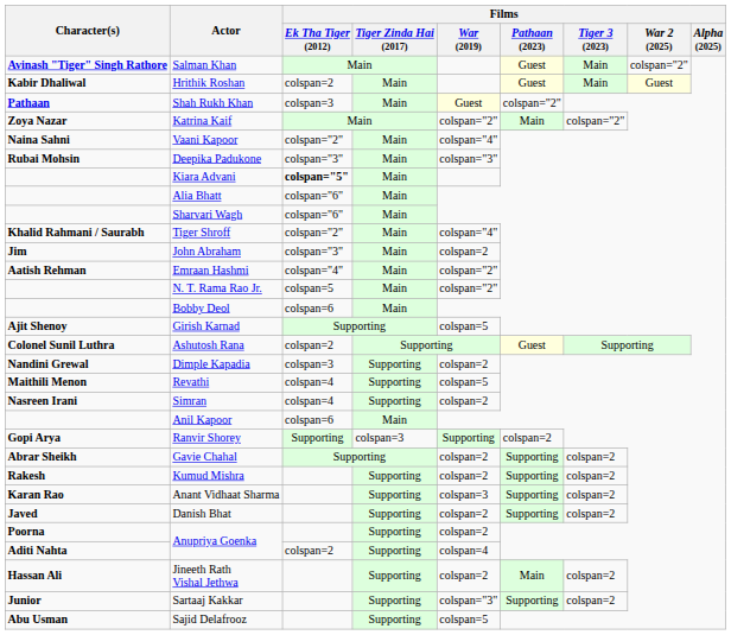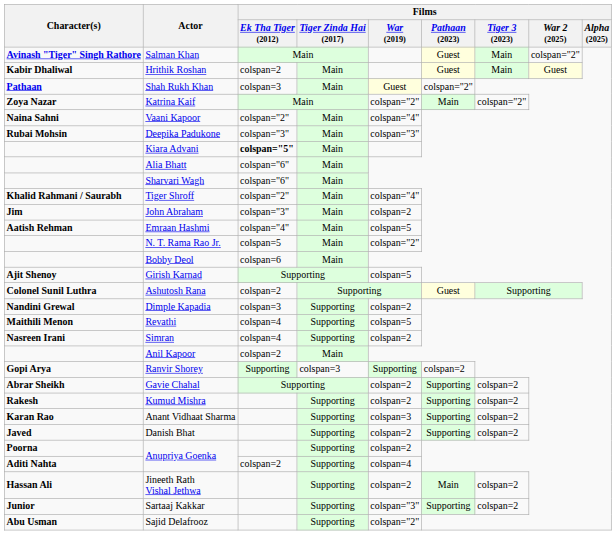Emraan Hashmi | Films / War (2019): colspan="2" -> colspan=5
Anil Kapoor | Films / Ek Tha Tiger (2012): colspan=6 -> colspan=2
Sajid Delafrooz | Films / War (2019): colspan=5 -> colspan="2"
